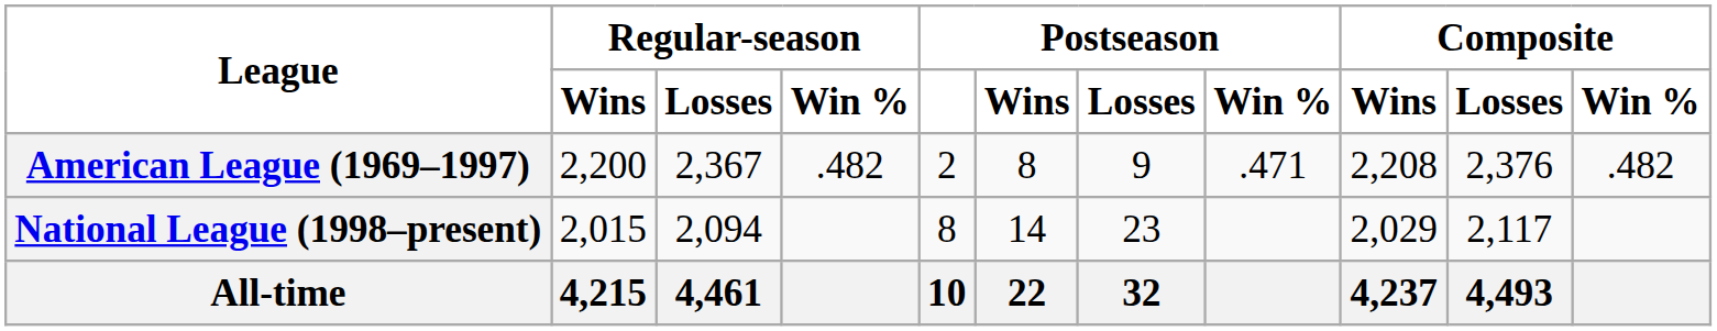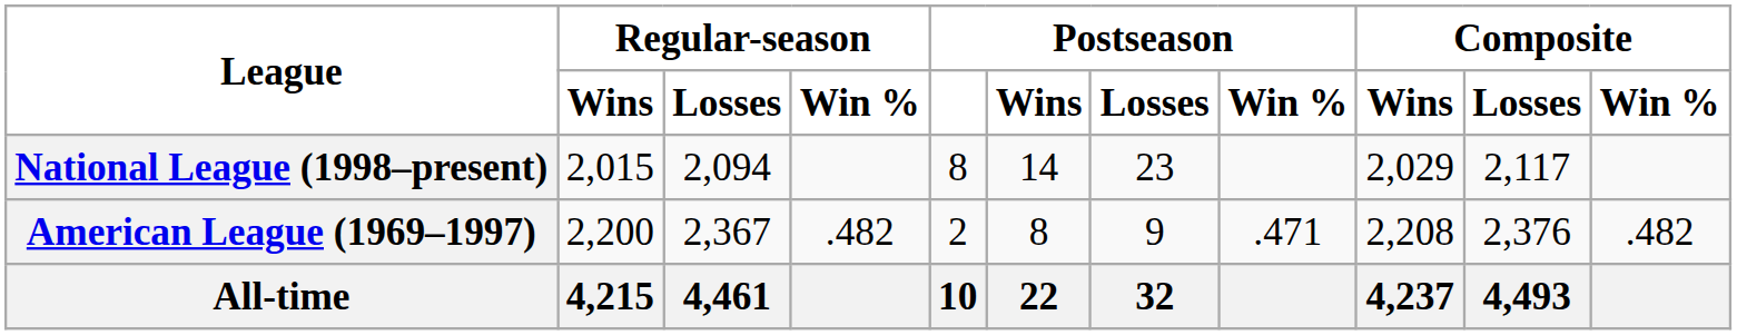rows swapped: American League (1969–1997) <-> National League (1998–present)
